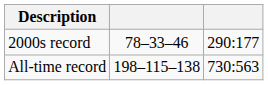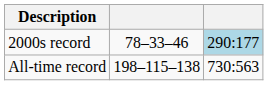2000s record | column 3: no background -> lightblue background
